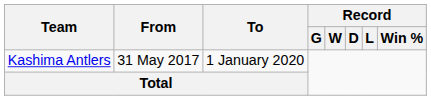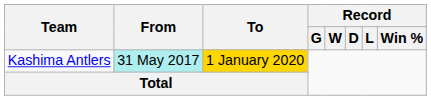Kashima Antlers | From: no background -> paleturquoise background
Kashima Antlers | To: no background -> gold background
